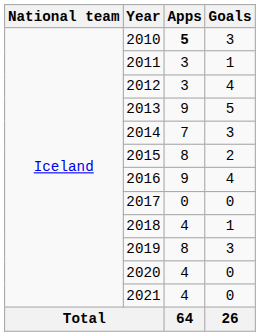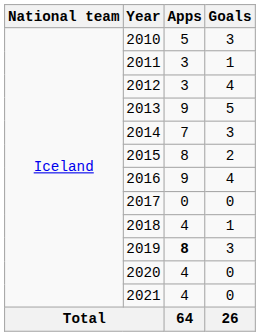2010 | Apps: bold -> normal
2019 | Apps: normal -> bold
